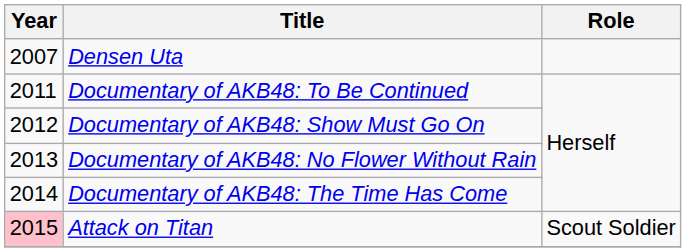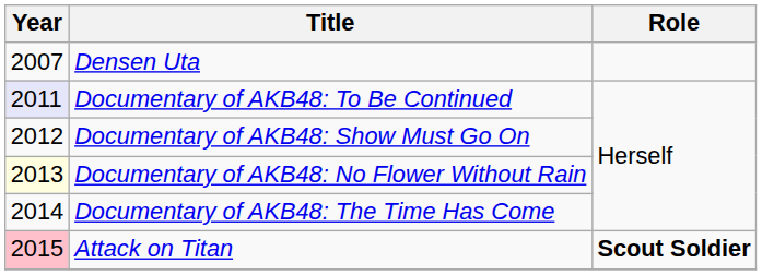Documentary of AKB48: To Be Continued | Year: no background -> lavender background
Documentary of AKB48: No Flower Without Rain | Year: no background -> lightyellow background
Attack on Titan | Role: normal -> bold
